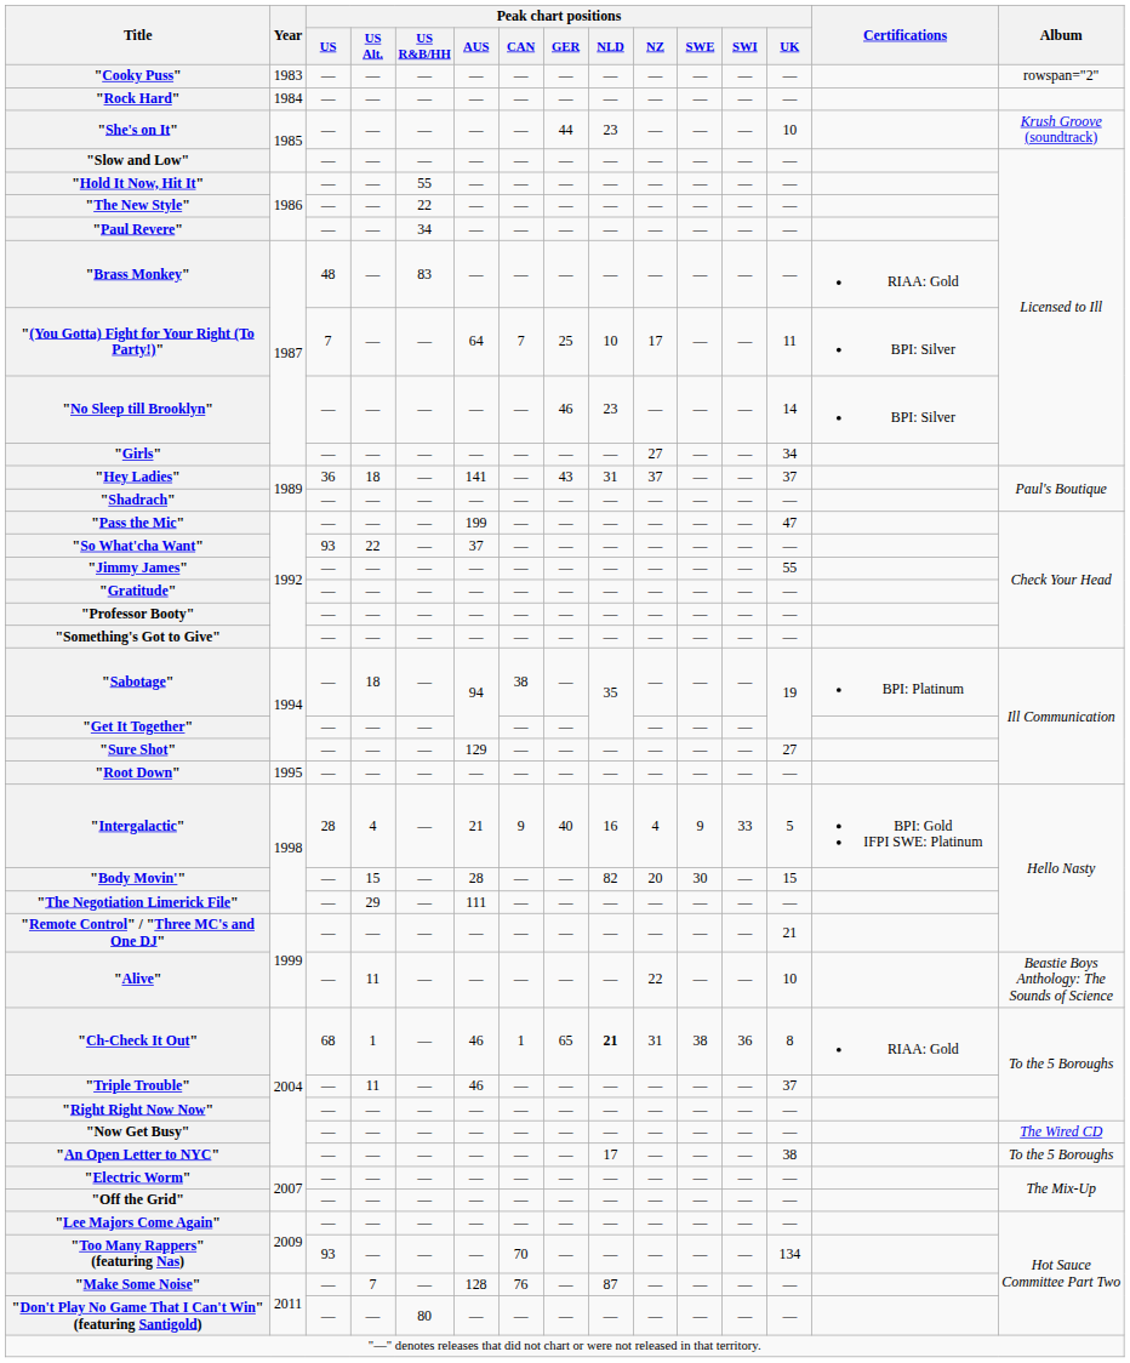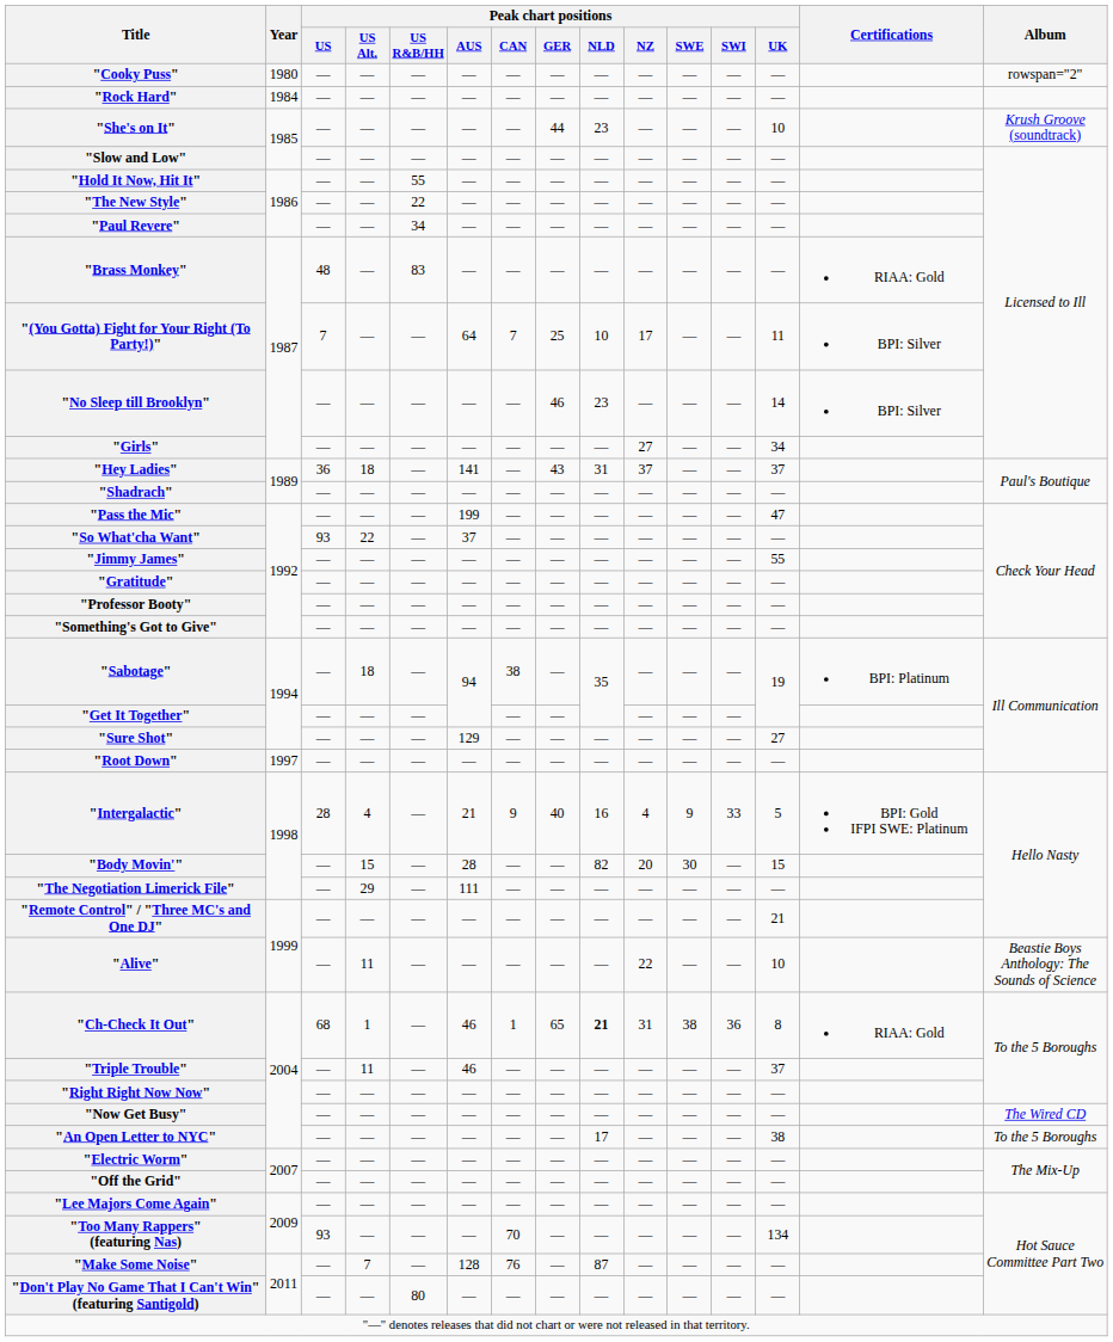"Cooky Puss" | Year: 1983 -> 1980
"Root Down" | Year: 1995 -> 1997
